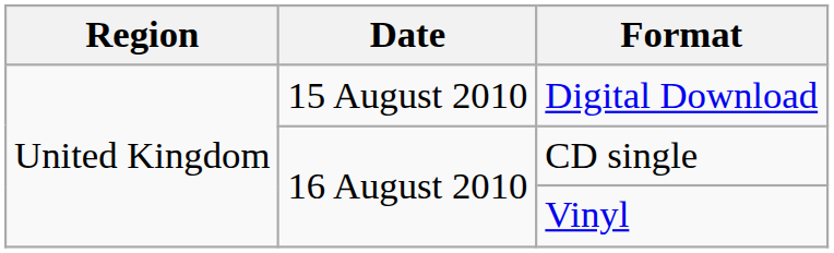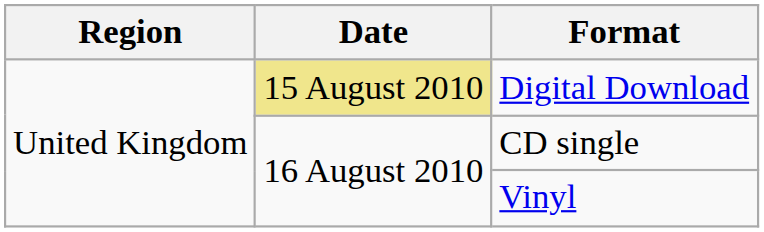Digital Download | Date: no background -> khaki background
